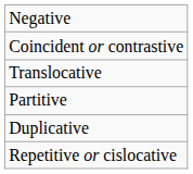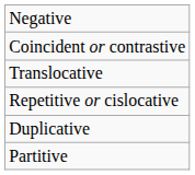row 4 | column 1: Partitive -> Repetitive or cislocative
row 6 | column 1: Repetitive or cislocative -> Partitive
